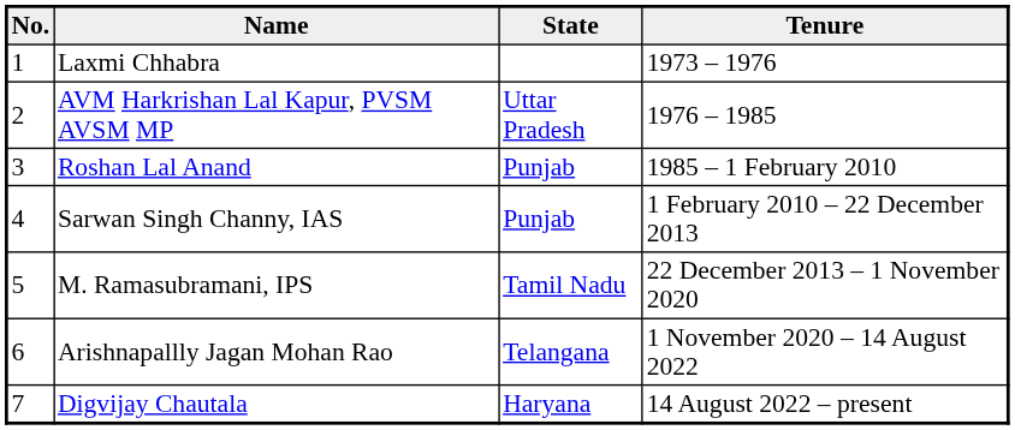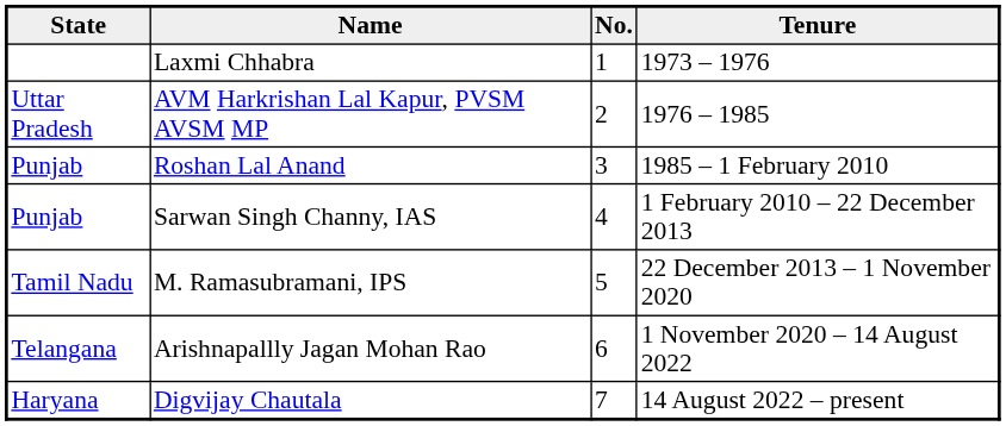columns swapped: No. <-> State
